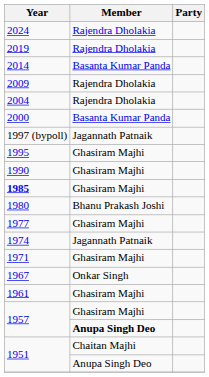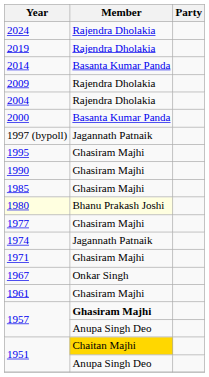1985 | Year: bold -> normal
1980 | Year: no background -> lightyellow background
1980 | Member: no background -> lightyellow background
1957 / Ghasiram Majhi | Member: normal -> bold
1957 / Anupa Singh Deo | Member: bold -> normal
1951 / Chaitan Majhi | Member: no background -> gold background
